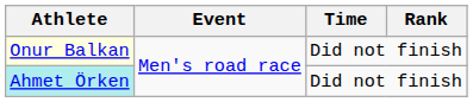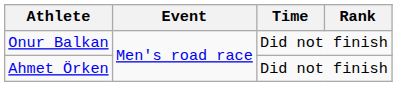Onur Balkan | Athlete: lightyellow background -> no background
Ahmet Örken | Athlete: paleturquoise background -> no background
